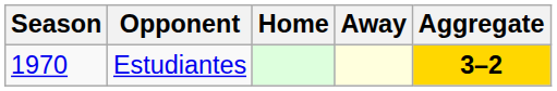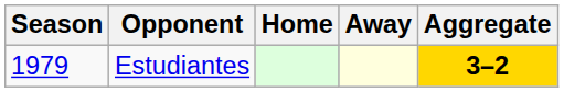Estudiantes | Season: 1970 -> 1979
